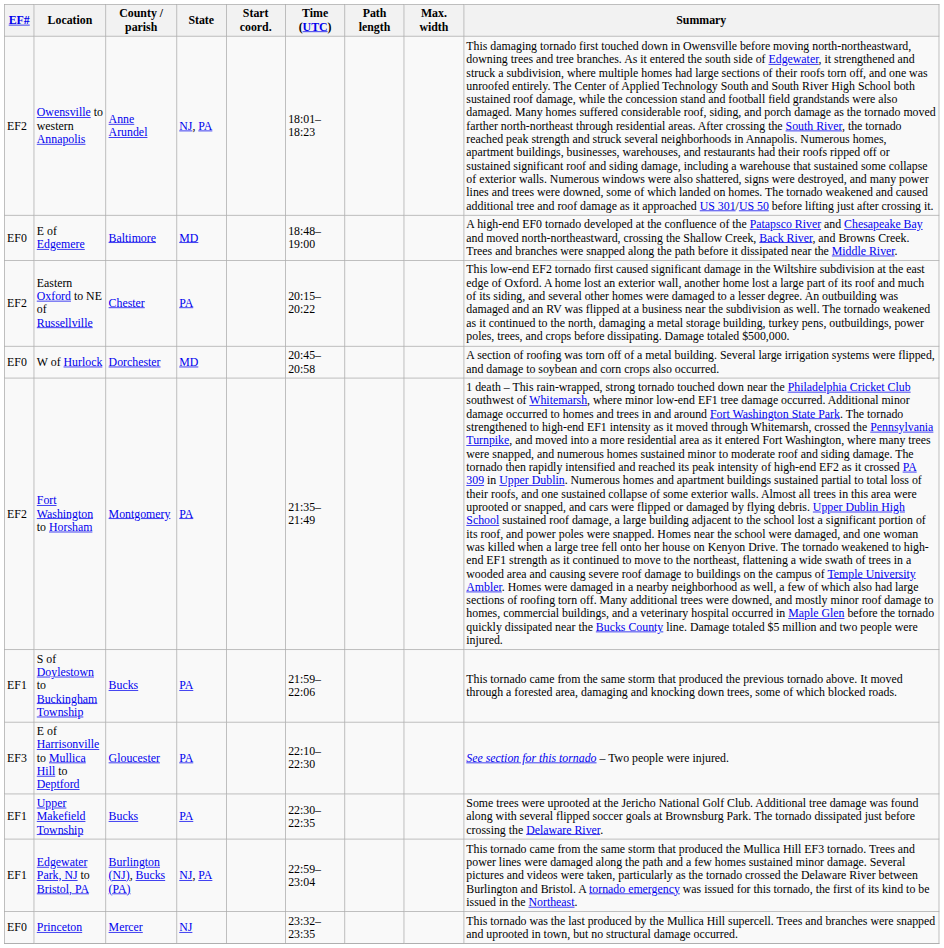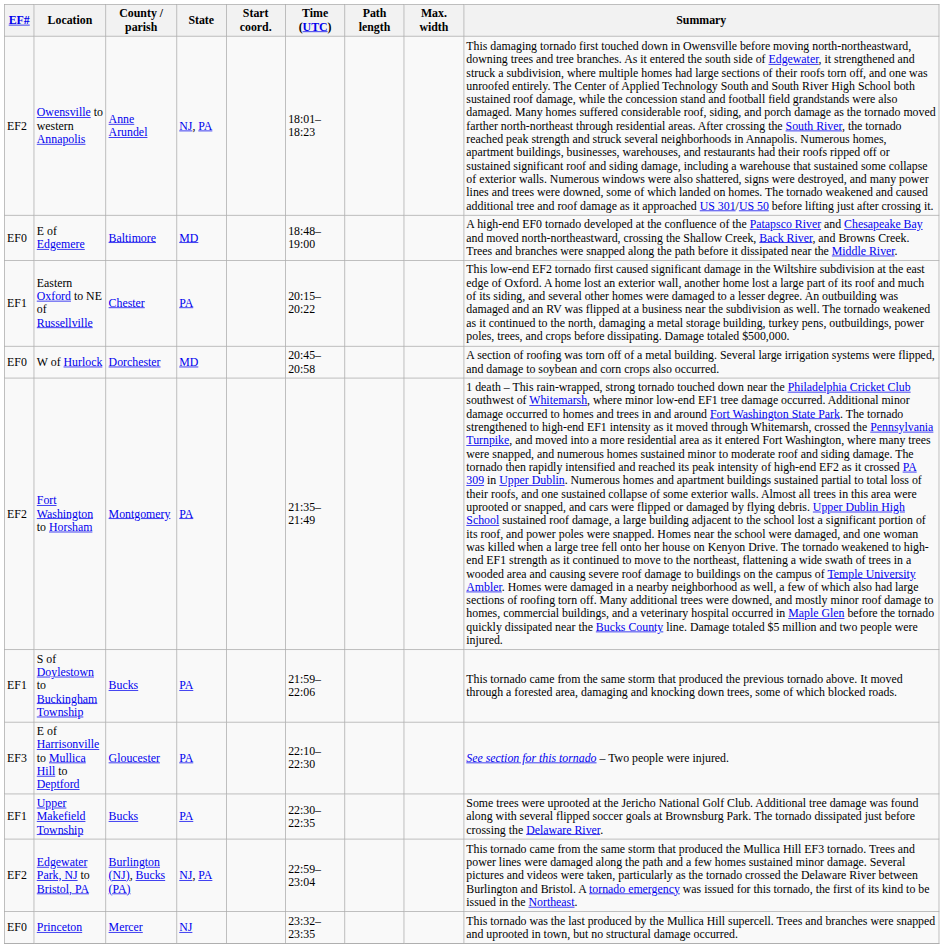Eastern Oxford to NE of Russellville | EF#: EF2 -> EF1
Edgewater Park, NJ to Bristol, PA | EF#: EF1 -> EF2
